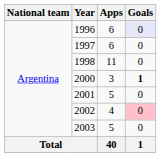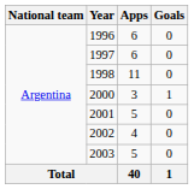1996 | Goals: lavender background -> no background
2000 | Goals: bold -> normal
2002 | Goals: pink background -> no background
